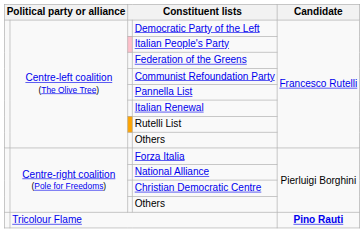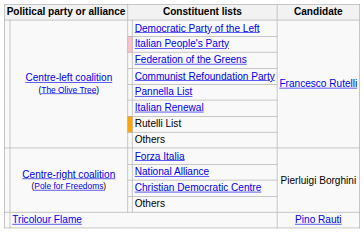Tricolour Flame | Candidate: bold -> normal
